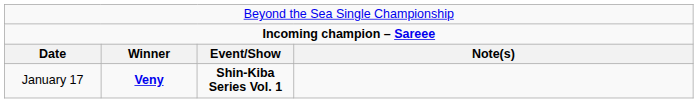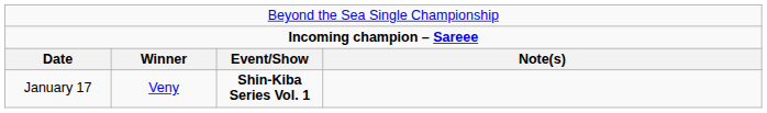January 17 | column 2: bold -> normal
